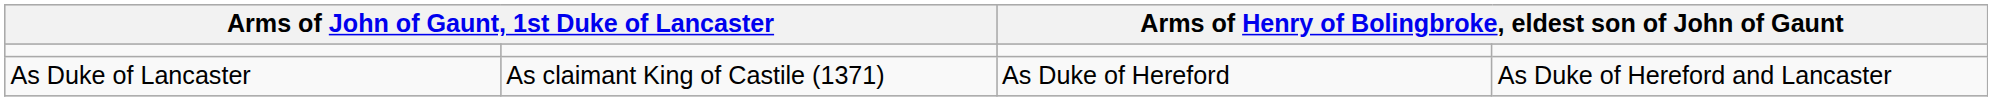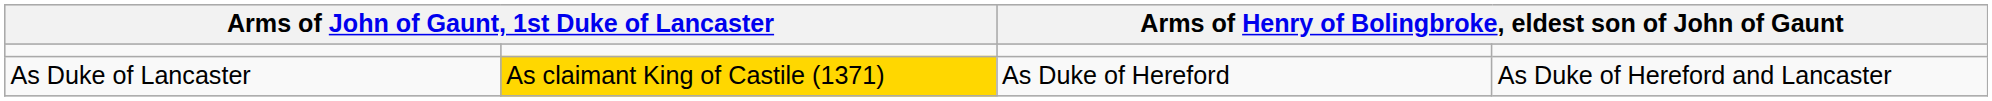As Duke of Lancaster | column 2: no background -> gold background
